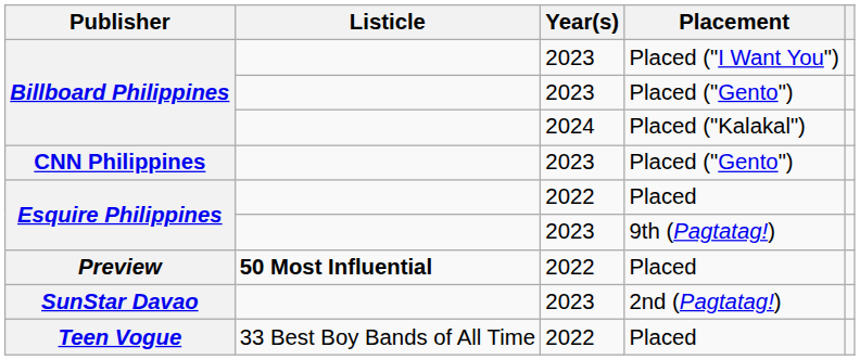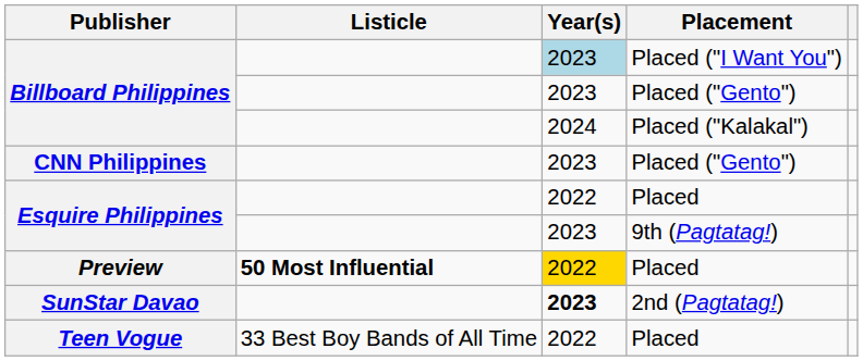Billboard Philippines / Placed ("I Want You") | Year(s): no background -> lightblue background
Preview | Year(s): no background -> gold background
SunStar Davao | Year(s): normal -> bold
